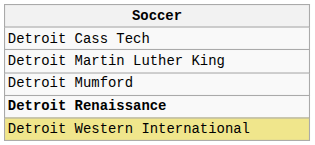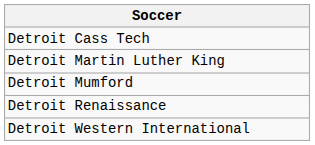row 5 | column 1: bold -> normal
row 6 | column 1: khaki background -> no background
